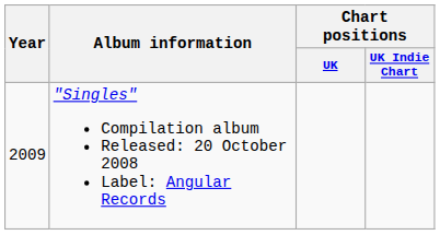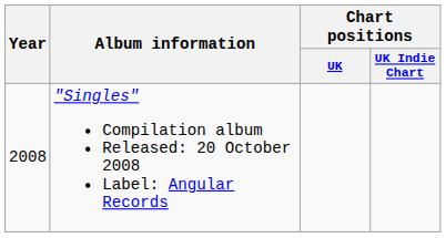row 3 | Year: 2009 -> 2008
